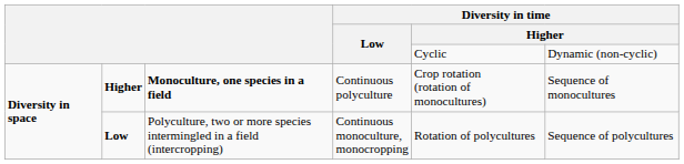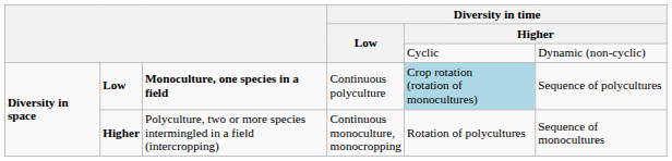row 4 | column 2: Higher -> Low
row 4 | column 5: no background -> lightblue background
row 4 | column 6: Sequence of monocultures -> Sequence of polycultures
row 5 | column 2: Low -> Higher
row 5 | column 6: Sequence of polycultures -> Sequence of monocultures
